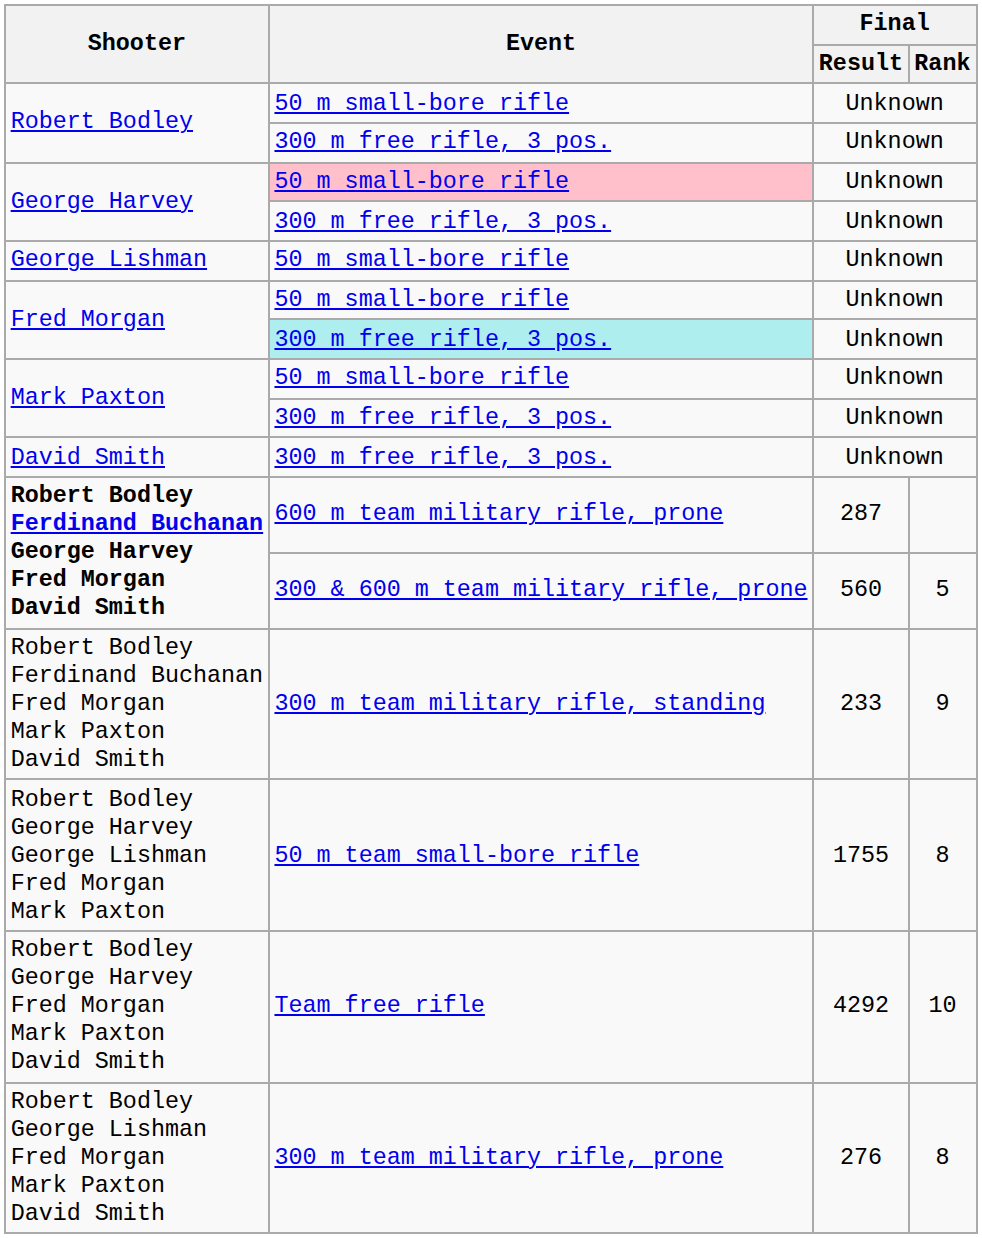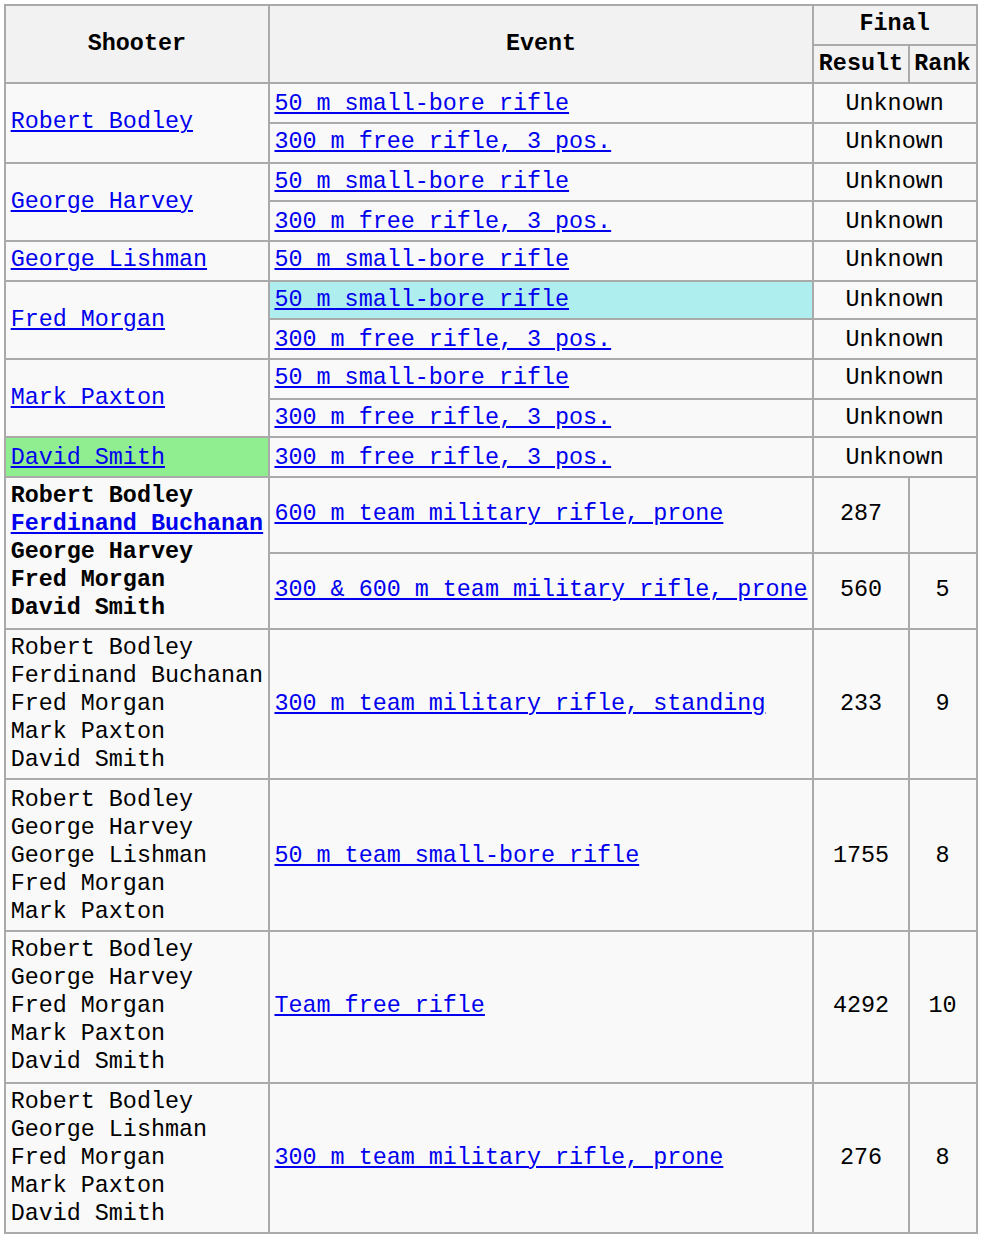George Harvey / 50 m small-bore rifle | Event: pink background -> no background
Fred Morgan / 50 m small-bore rifle | Event: no background -> paleturquoise background
Fred Morgan / 300 m free rifle, 3 pos. | Event: paleturquoise background -> no background
David Smith | Shooter: no background -> lightgreen background
